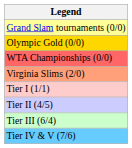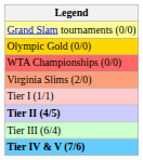row 7 | column 1: normal -> bold
row 9 | column 1: normal -> bold
